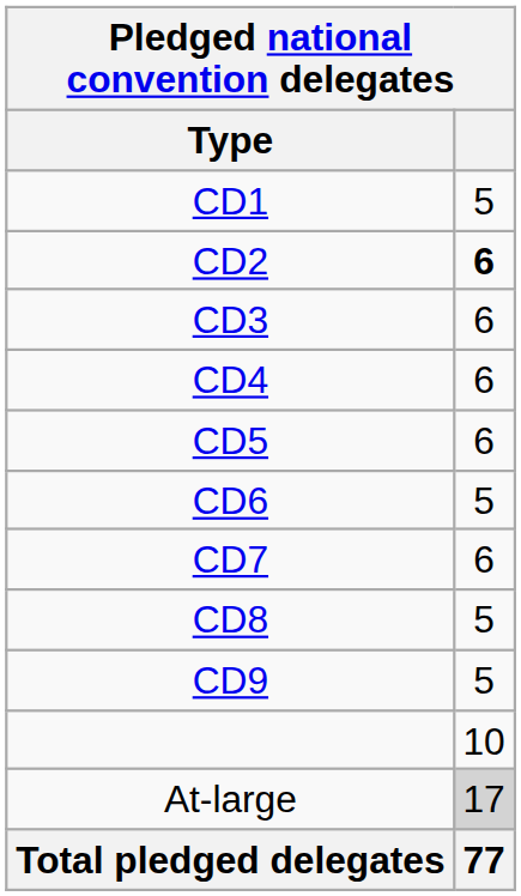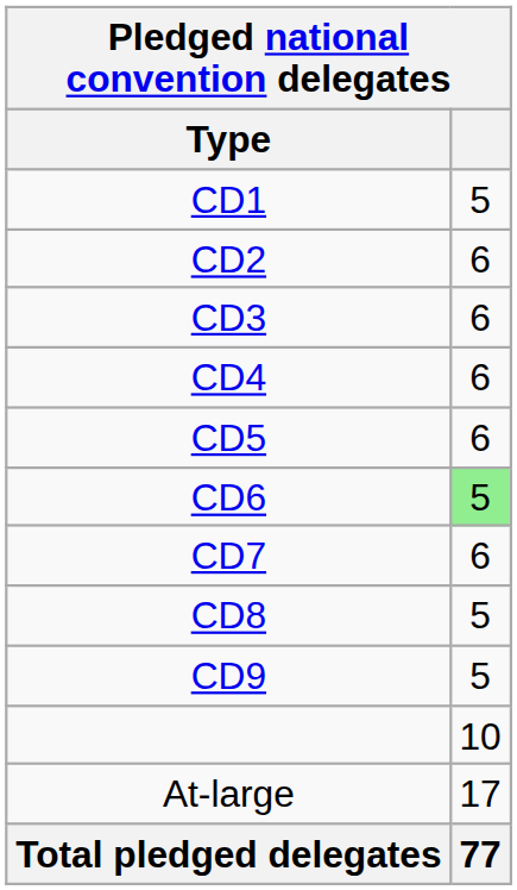CD2 | column 2: bold -> normal
CD6 | column 2: no background -> lightgreen background
At-large | column 2: lightgrey background -> no background
